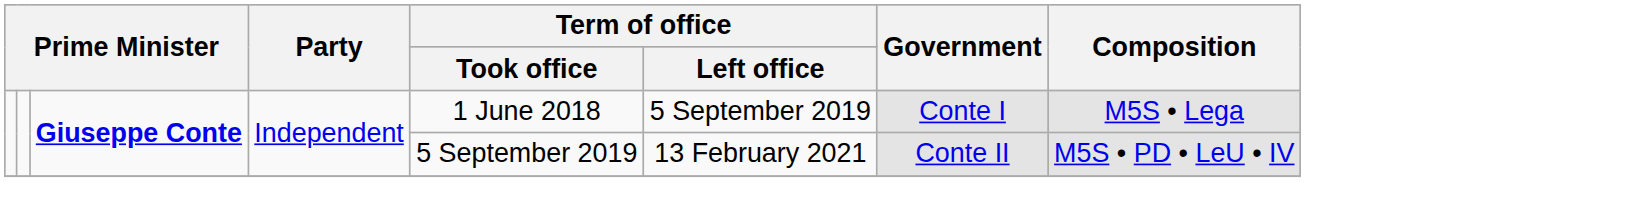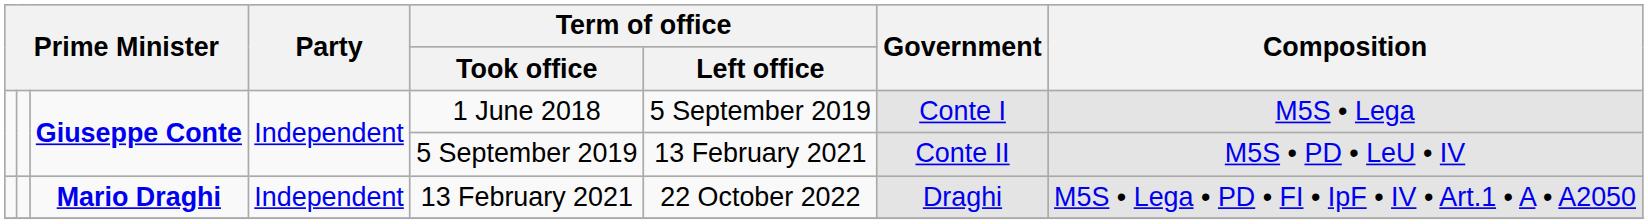+ row: Mario Draghi | Independent | 13 February 2021 | 22 October 2022 | Draghi | M5S • Lega • PD • FI • IpF • IV • Art.1 • A • A2050
